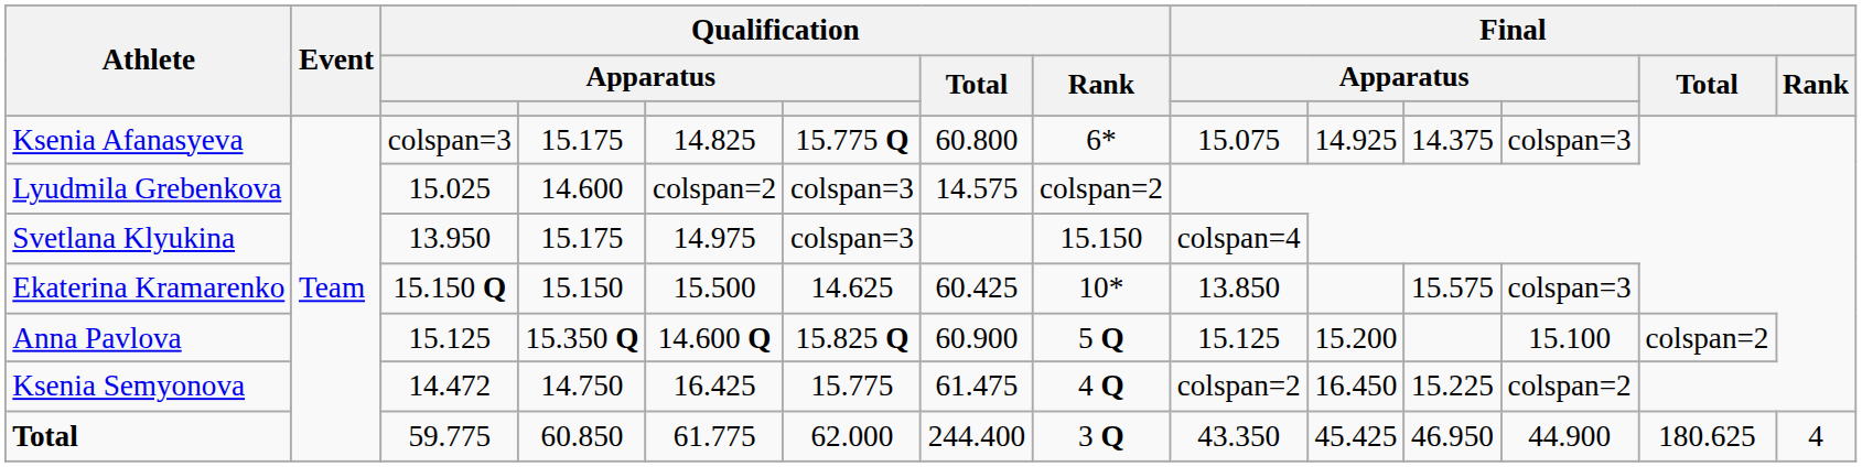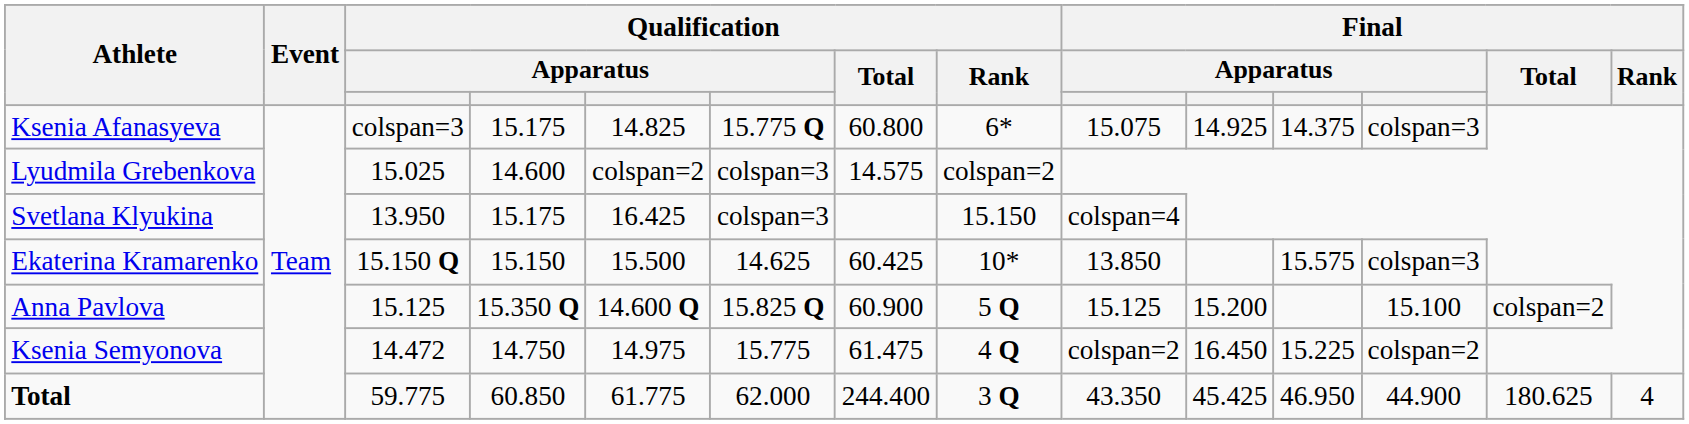Svetlana Klyukina | column 5: 14.975 -> 16.425
Ksenia Semyonova | column 5: 16.425 -> 14.975
